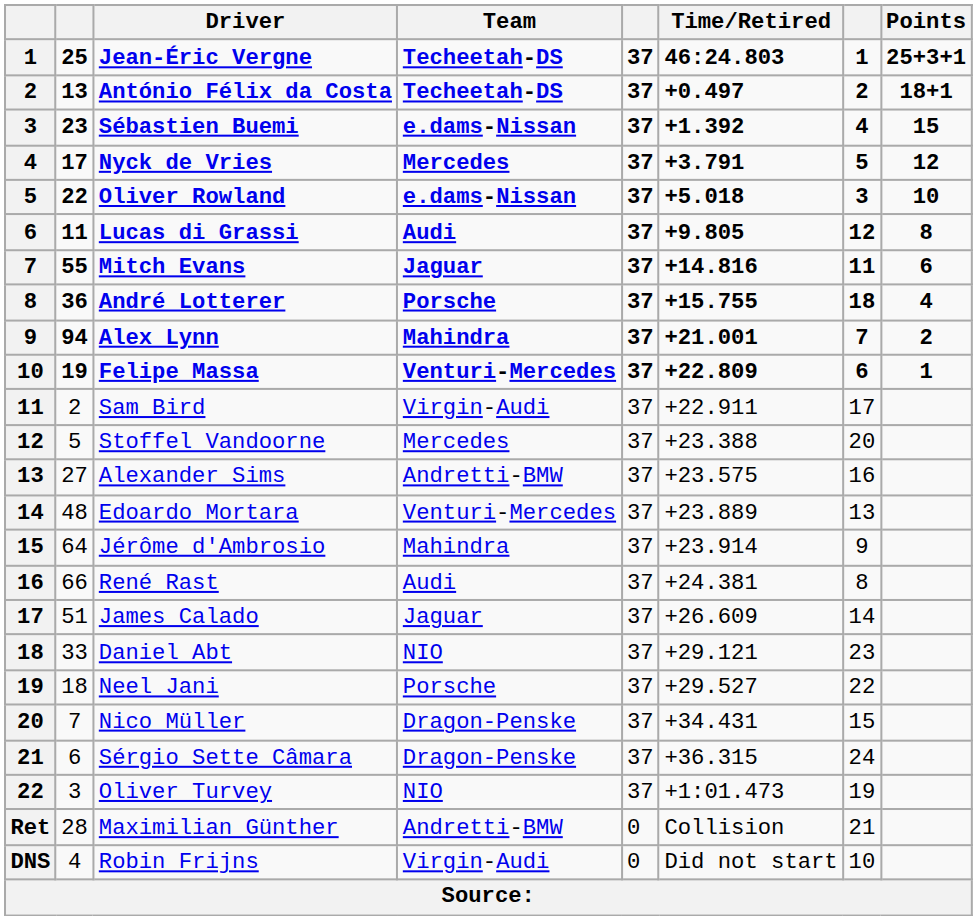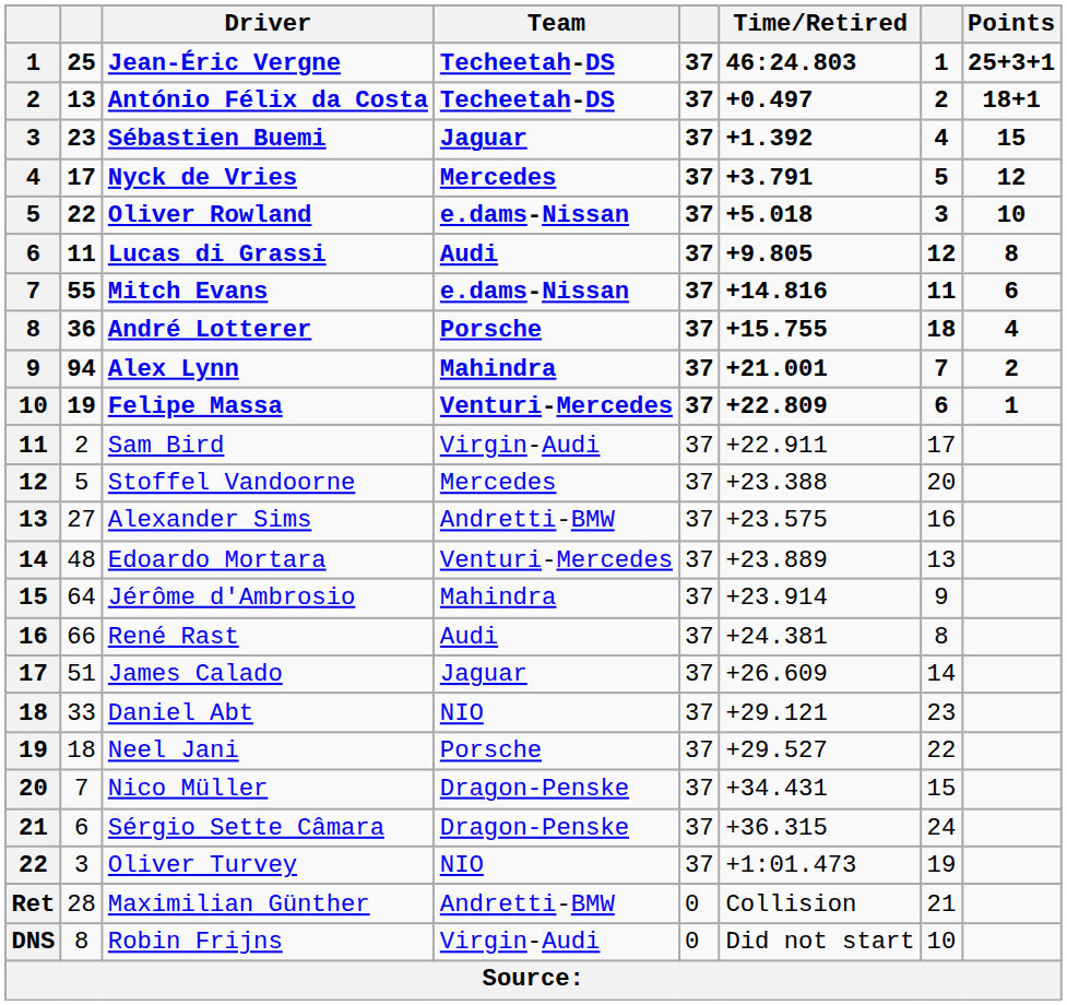Sébastien Buemi | Team: e.dams-Nissan -> Jaguar
Mitch Evans | Team: Jaguar -> e.dams-Nissan
Robin Frijns | column 2: 4 -> 8
